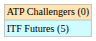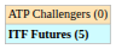row 2 | column 1: normal -> bold
